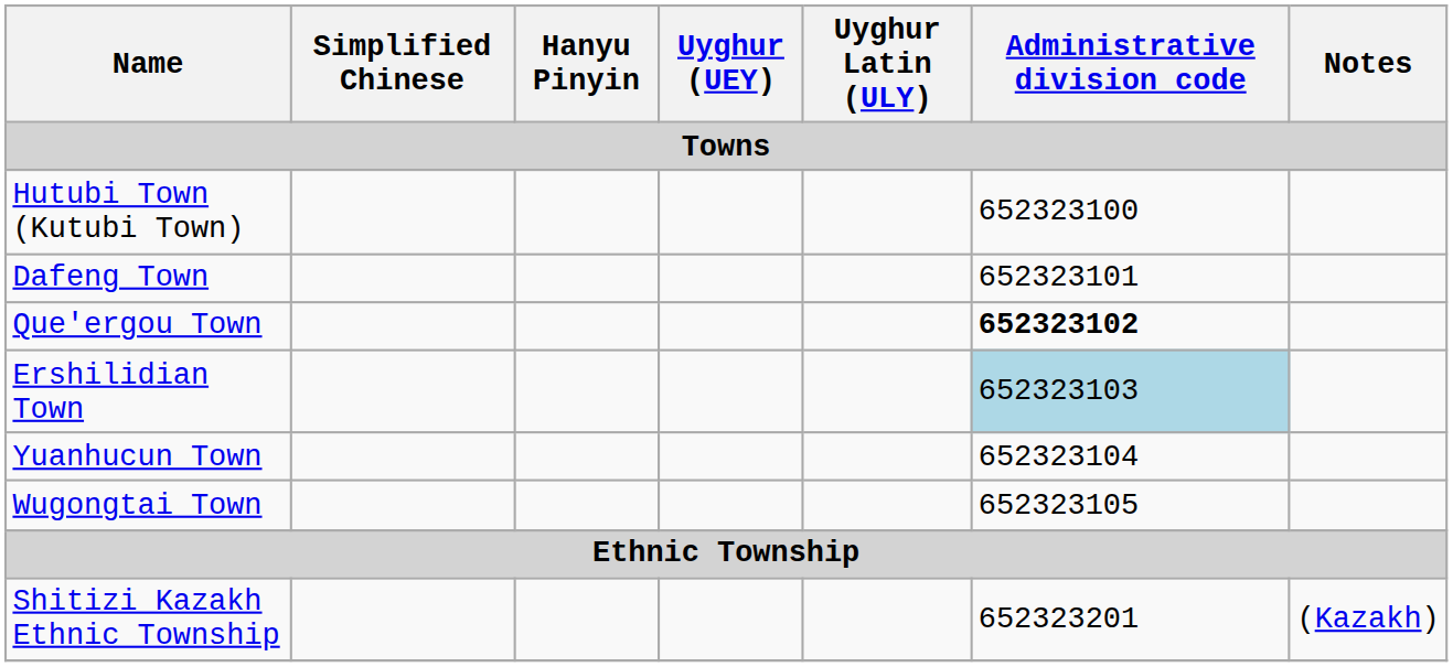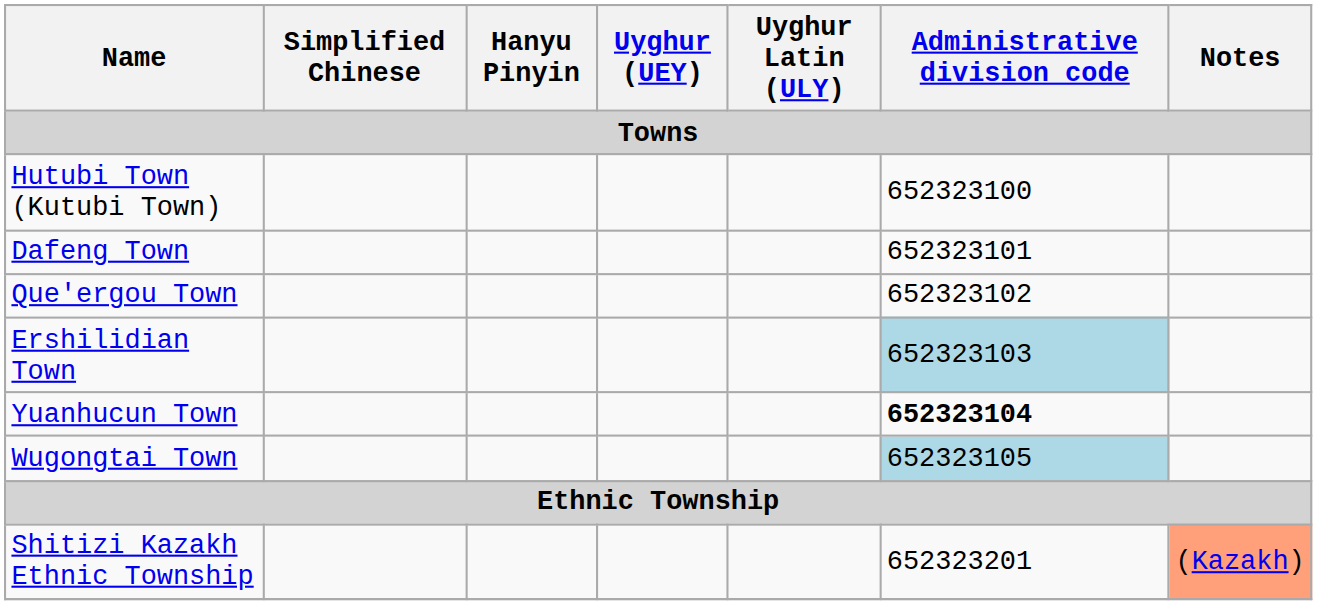Que'ergou Town | Administrative division code: bold -> normal
Yuanhucun Town | Administrative division code: normal -> bold
Wugongtai Town | Administrative division code: no background -> lightblue background
Shitizi Kazakh Ethnic Township | Notes: no background -> lightsalmon background
